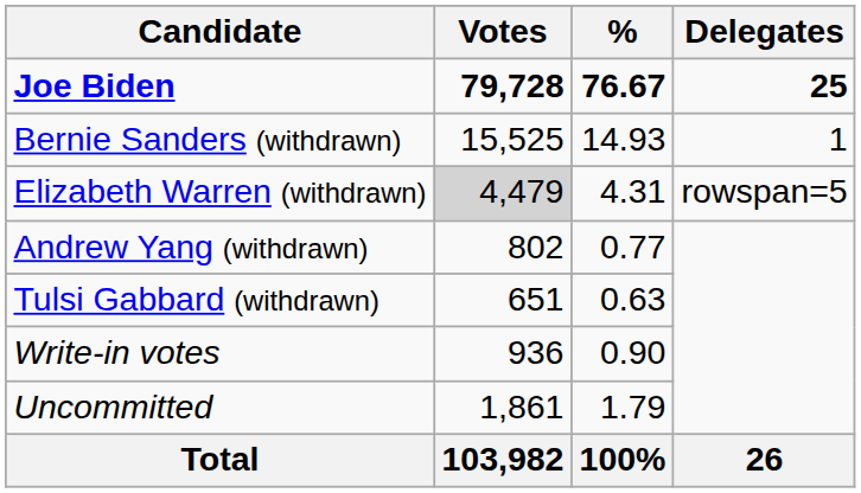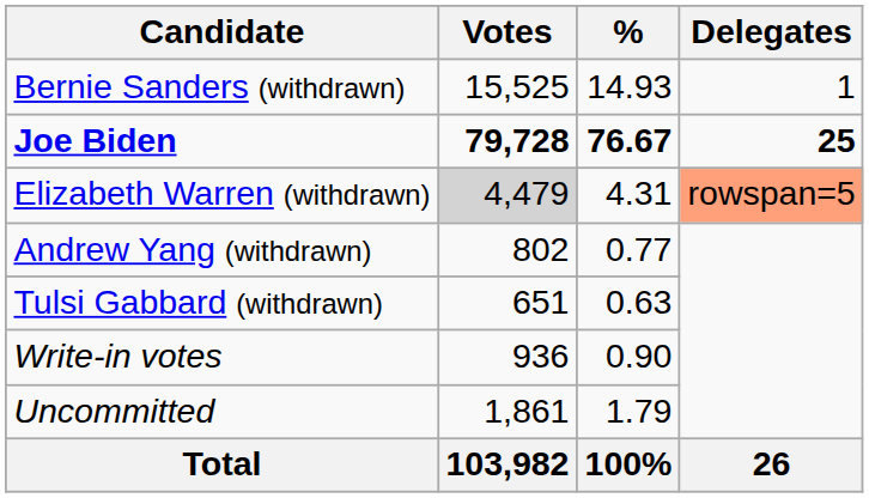rows swapped: Joe Biden <-> Bernie Sanders (withdrawn)
Elizabeth Warren (withdrawn) | Delegates: no background -> lightsalmon background
